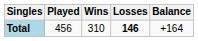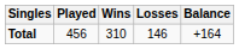row 2 | Singles: lightblue background -> no background
row 2 | Losses: bold -> normal
